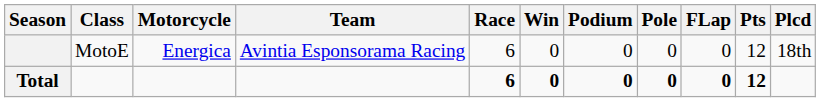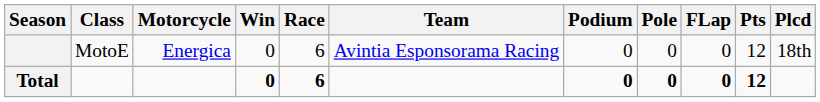columns swapped: Team <-> Win
